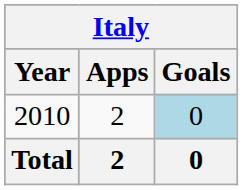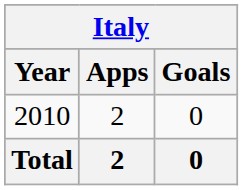2010 | Goals: lightblue background -> no background
